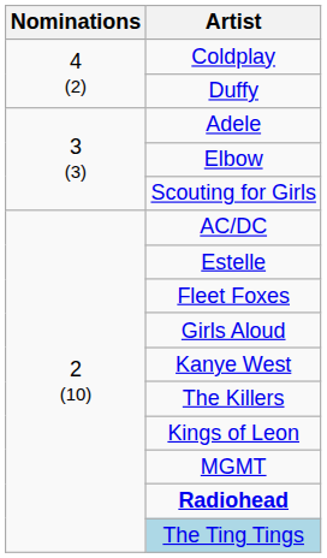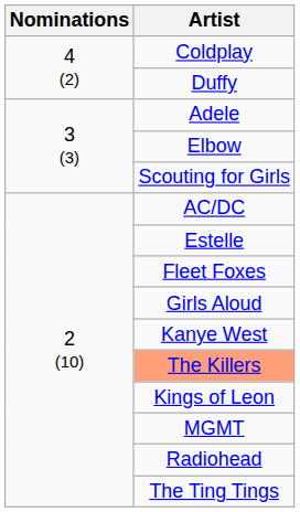The Killers | Artist: no background -> lightsalmon background
Radiohead | Artist: bold -> normal
The Ting Tings | Artist: lightblue background -> no background
